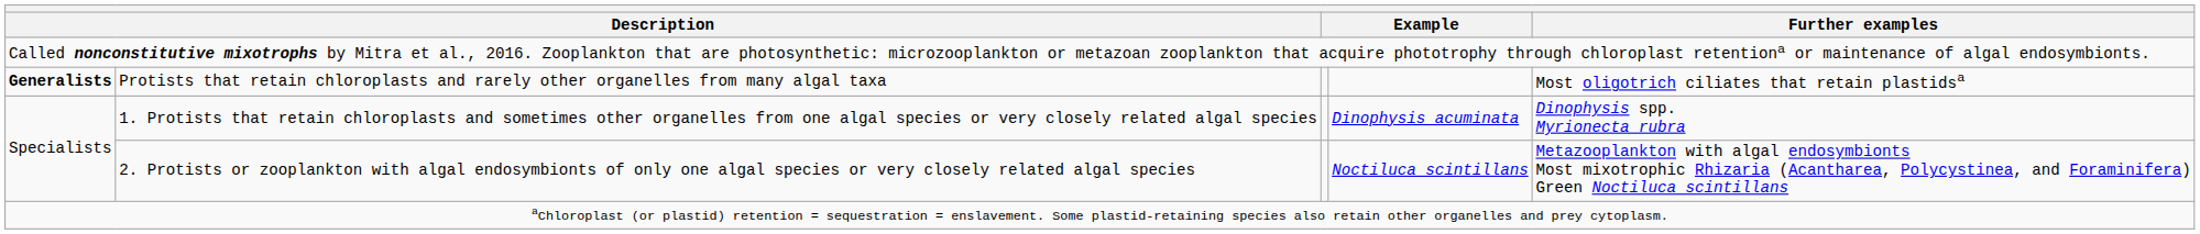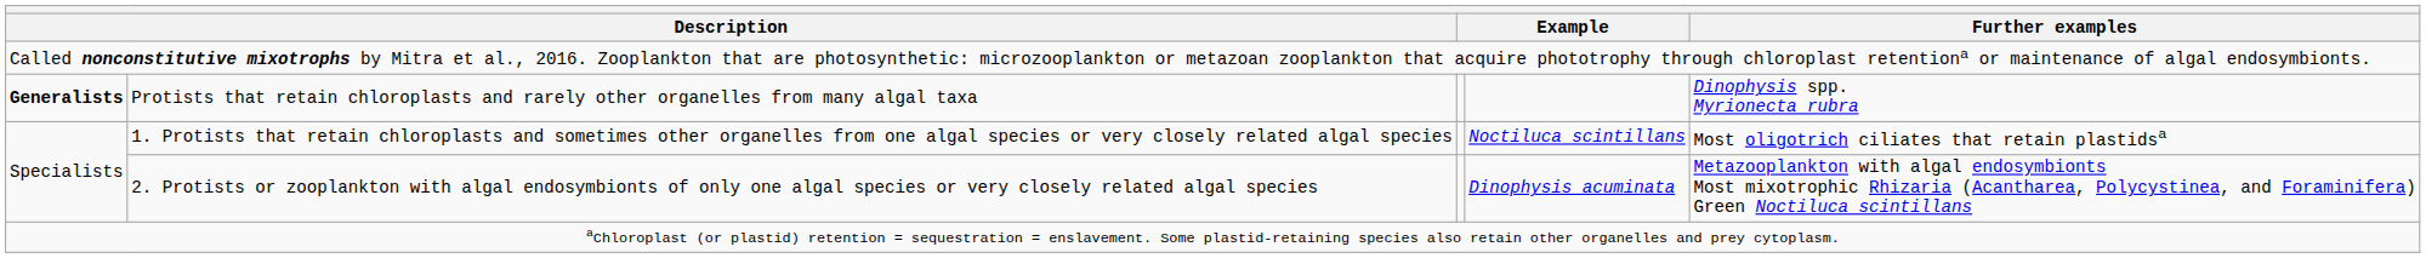row 4 | Further examples: Most oligotrich ciliates that retain plastidsa -> Dinophysis spp. Myrionecta rubra
row 5 | column 4: Dinophysis acuminata -> Noctiluca scintillans
row 5 | Further examples: Dinophysis spp. Myrionecta rubra -> Most oligotrich ciliates that retain plastidsa
row 6 | column 4: Noctiluca scintillans -> Dinophysis acuminata
